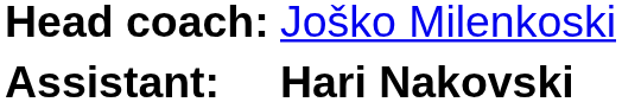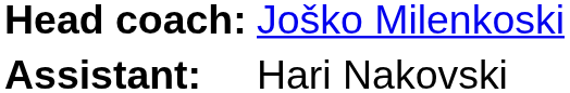Assistant: | column 2: bold -> normal
